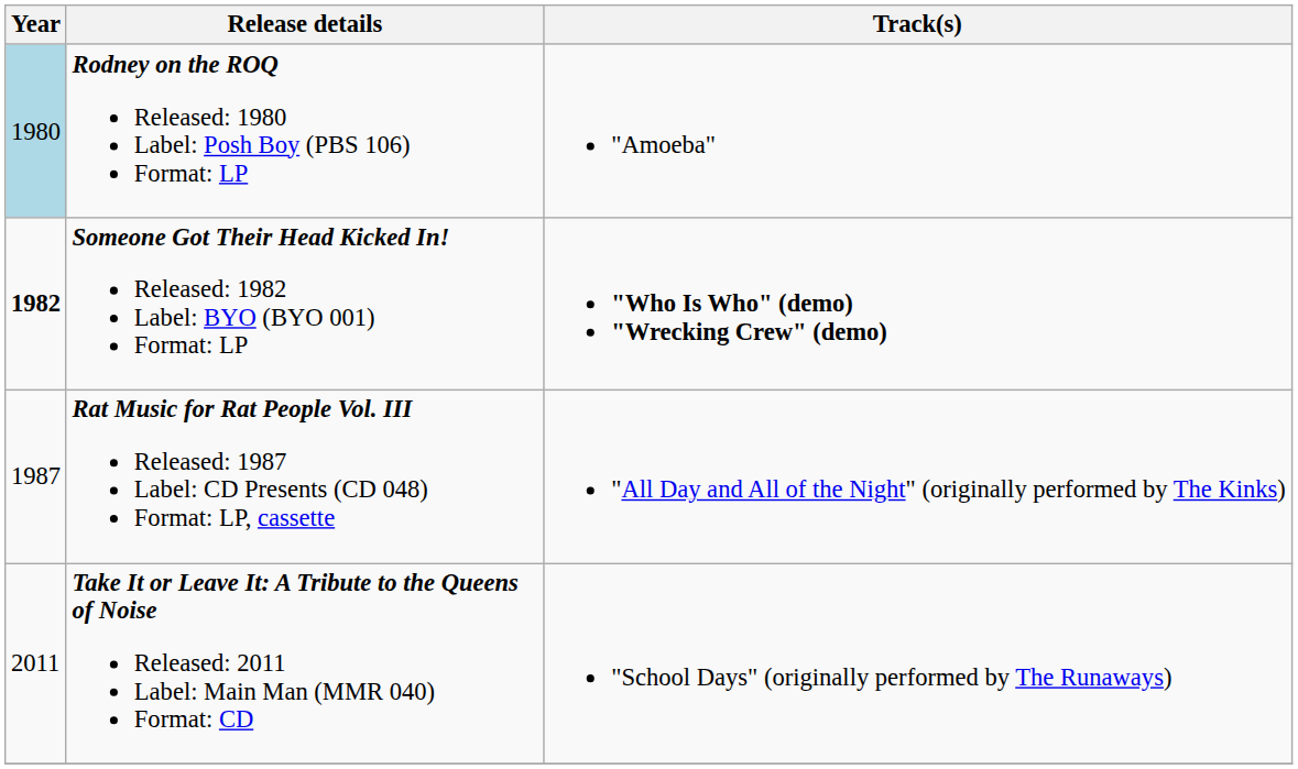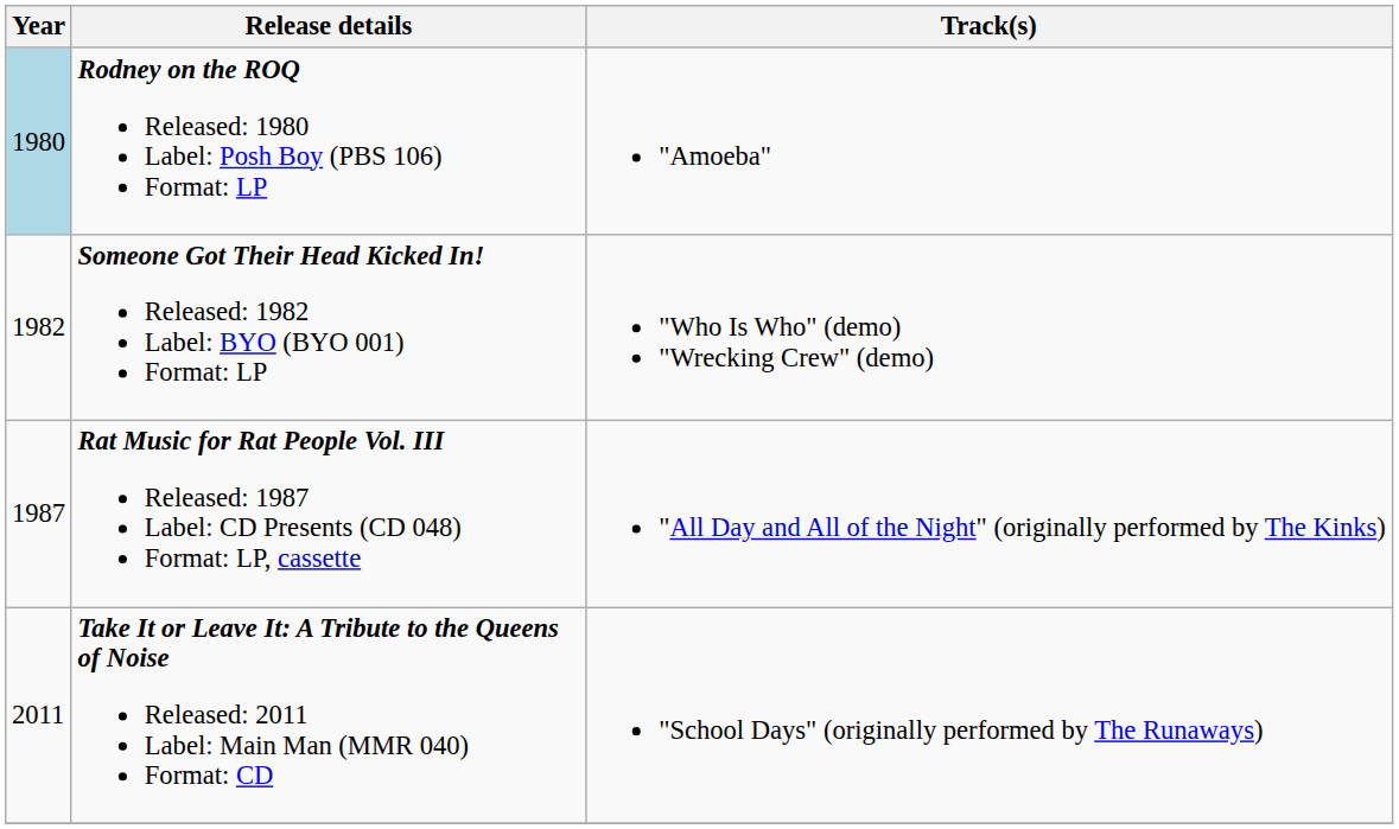row 3 | Year: bold -> normal
row 3 | Track(s): bold -> normal
